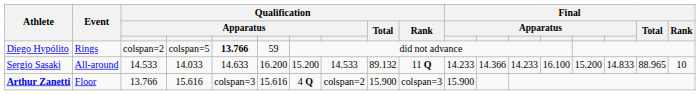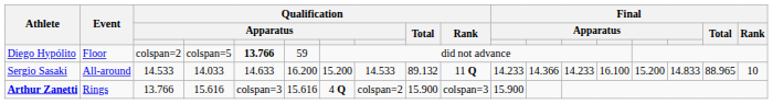Diego Hypólito | Event: Rings -> Floor
Arthur Zanetti | Event: Floor -> Rings
